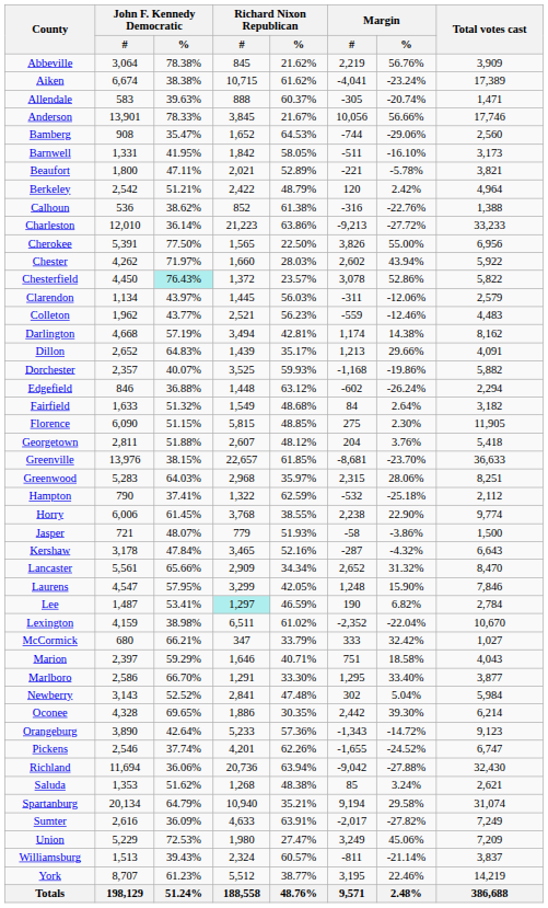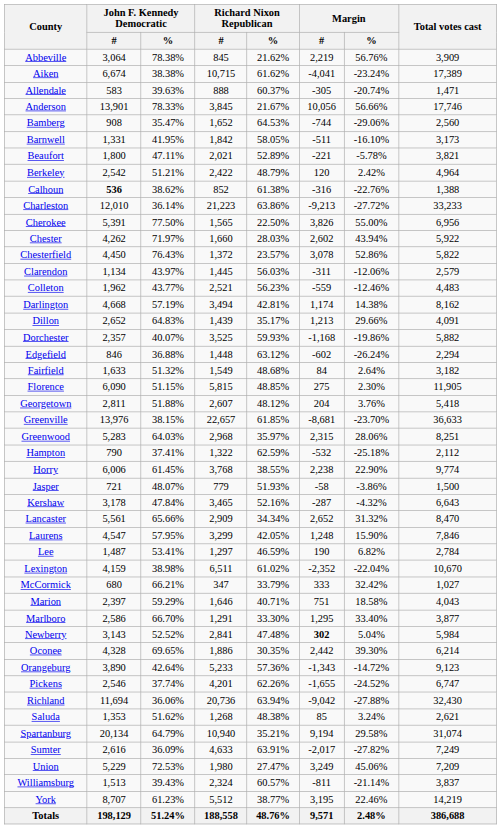Calhoun | John F. Kennedy Democratic / #: normal -> bold
Chesterfield | John F. Kennedy Democratic / %: paleturquoise background -> no background
Lee | Richard Nixon Republican / #: paleturquoise background -> no background
Newberry | Margin / #: normal -> bold
